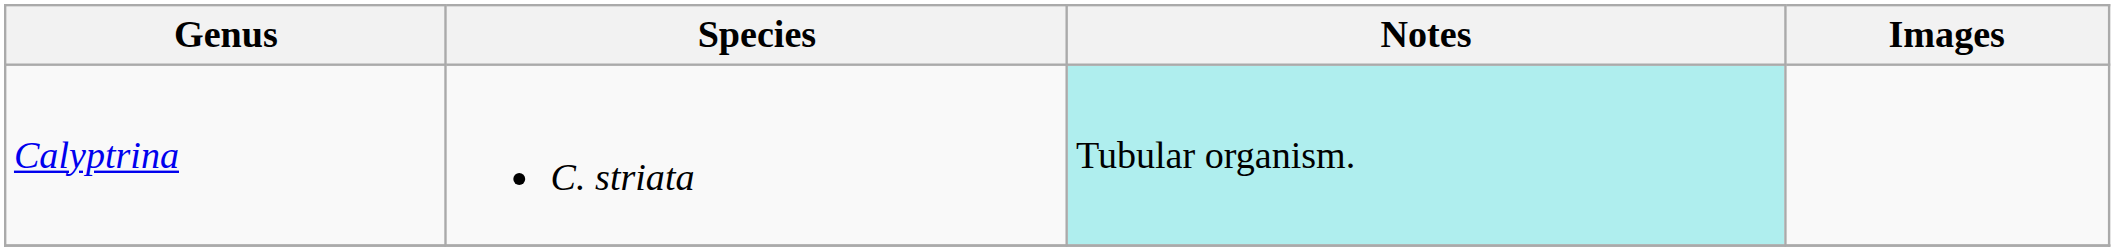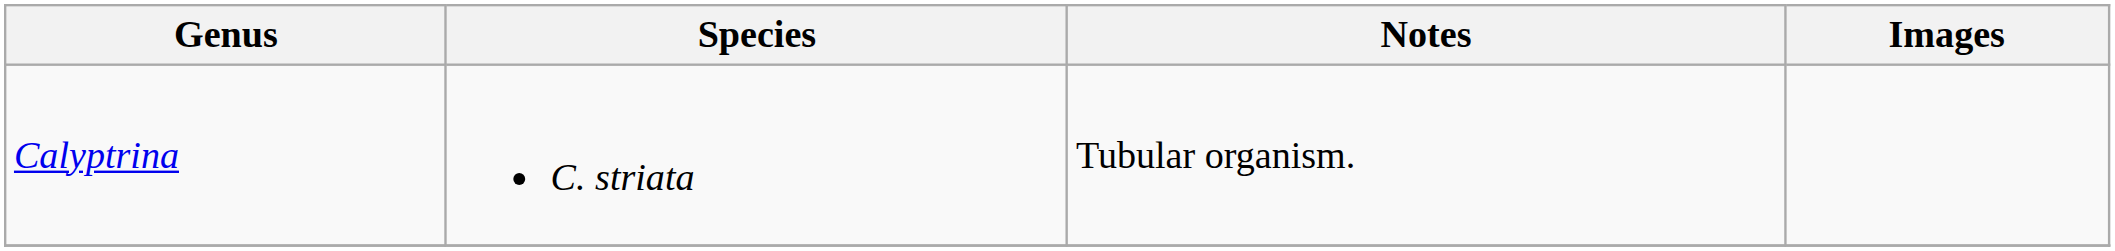Calyptrina | Notes: paleturquoise background -> no background
